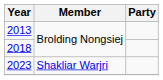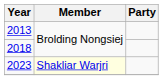2023 | Member: no background -> lightyellow background
